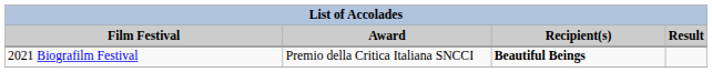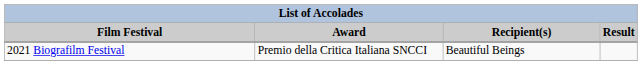2021 Biografilm Festival | Recipient(s): bold -> normal
